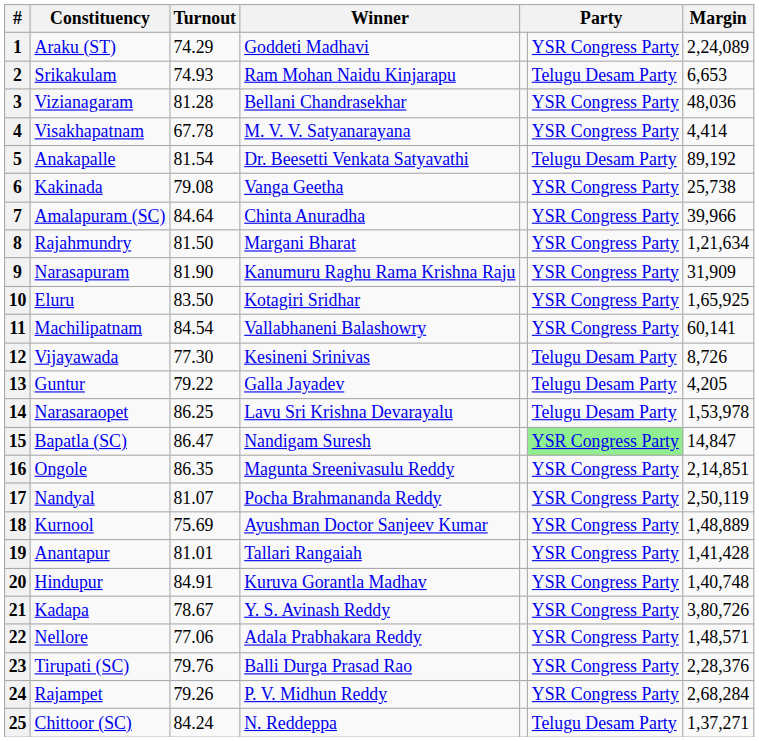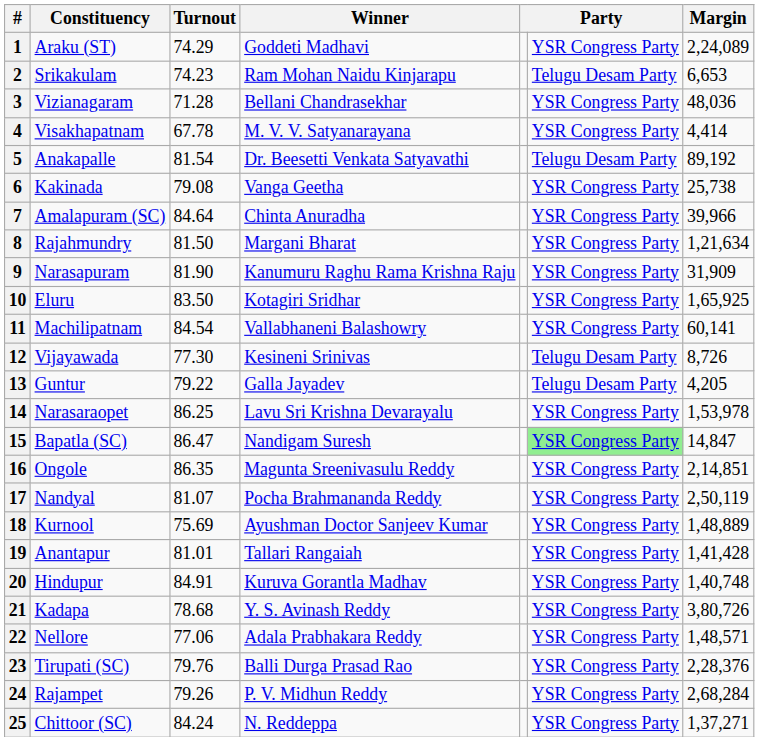2 | Turnout: 74.93 -> 74.23
3 | Turnout: 81.28 -> 71.28
14 | column 6: Telugu Desam Party -> YSR Congress Party
21 | Turnout: 78.67 -> 78.68
25 | column 6: Telugu Desam Party -> YSR Congress Party
